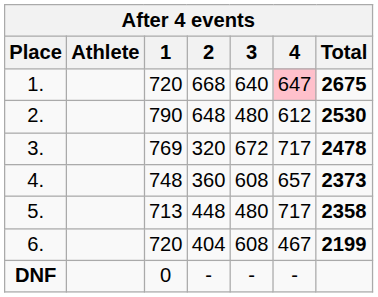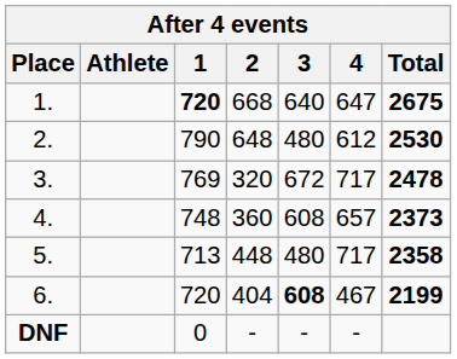1. | 1: normal -> bold
1. | 4: pink background -> no background
6. | 3: normal -> bold
